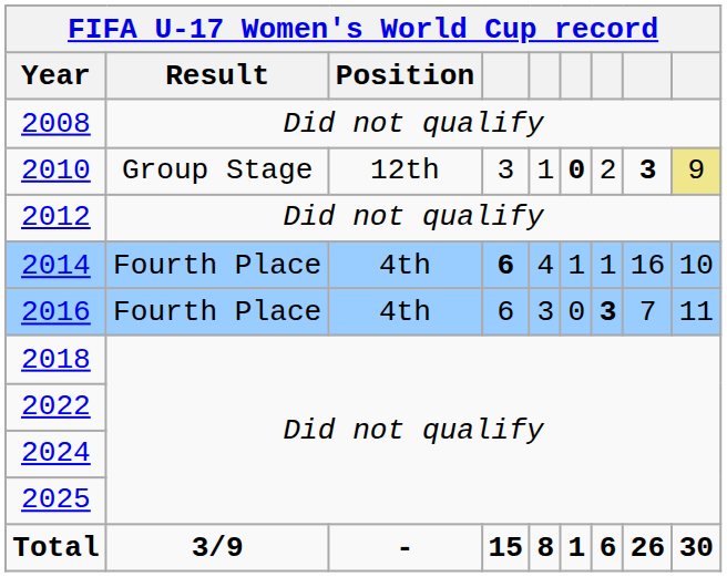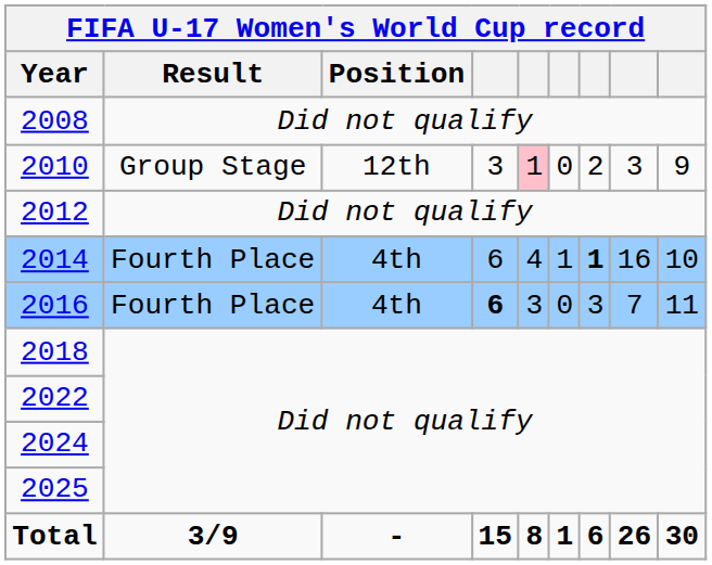2010 | column 5: no background -> pink background
2010 | column 6: bold -> normal
2010 | column 8: bold -> normal
2010 | column 9: khaki background -> no background
2014 | column 4: bold -> normal
2014 | column 7: normal -> bold
2016 | column 4: normal -> bold
2016 | column 7: bold -> normal
